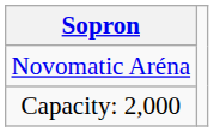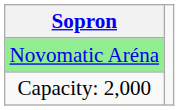Novomatic Aréna | Sopron: no background -> lightgreen background
